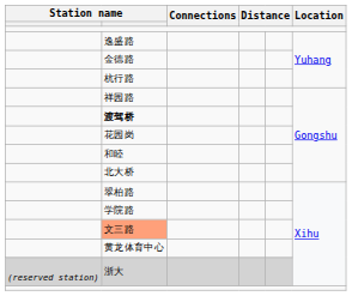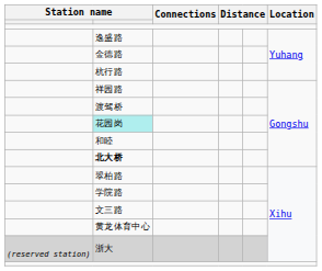渡驾桥 | column 2: bold -> normal
花园岗 | column 2: no background -> paleturquoise background
北大桥 | column 2: normal -> bold
文三路 | column 2: lightsalmon background -> no background
